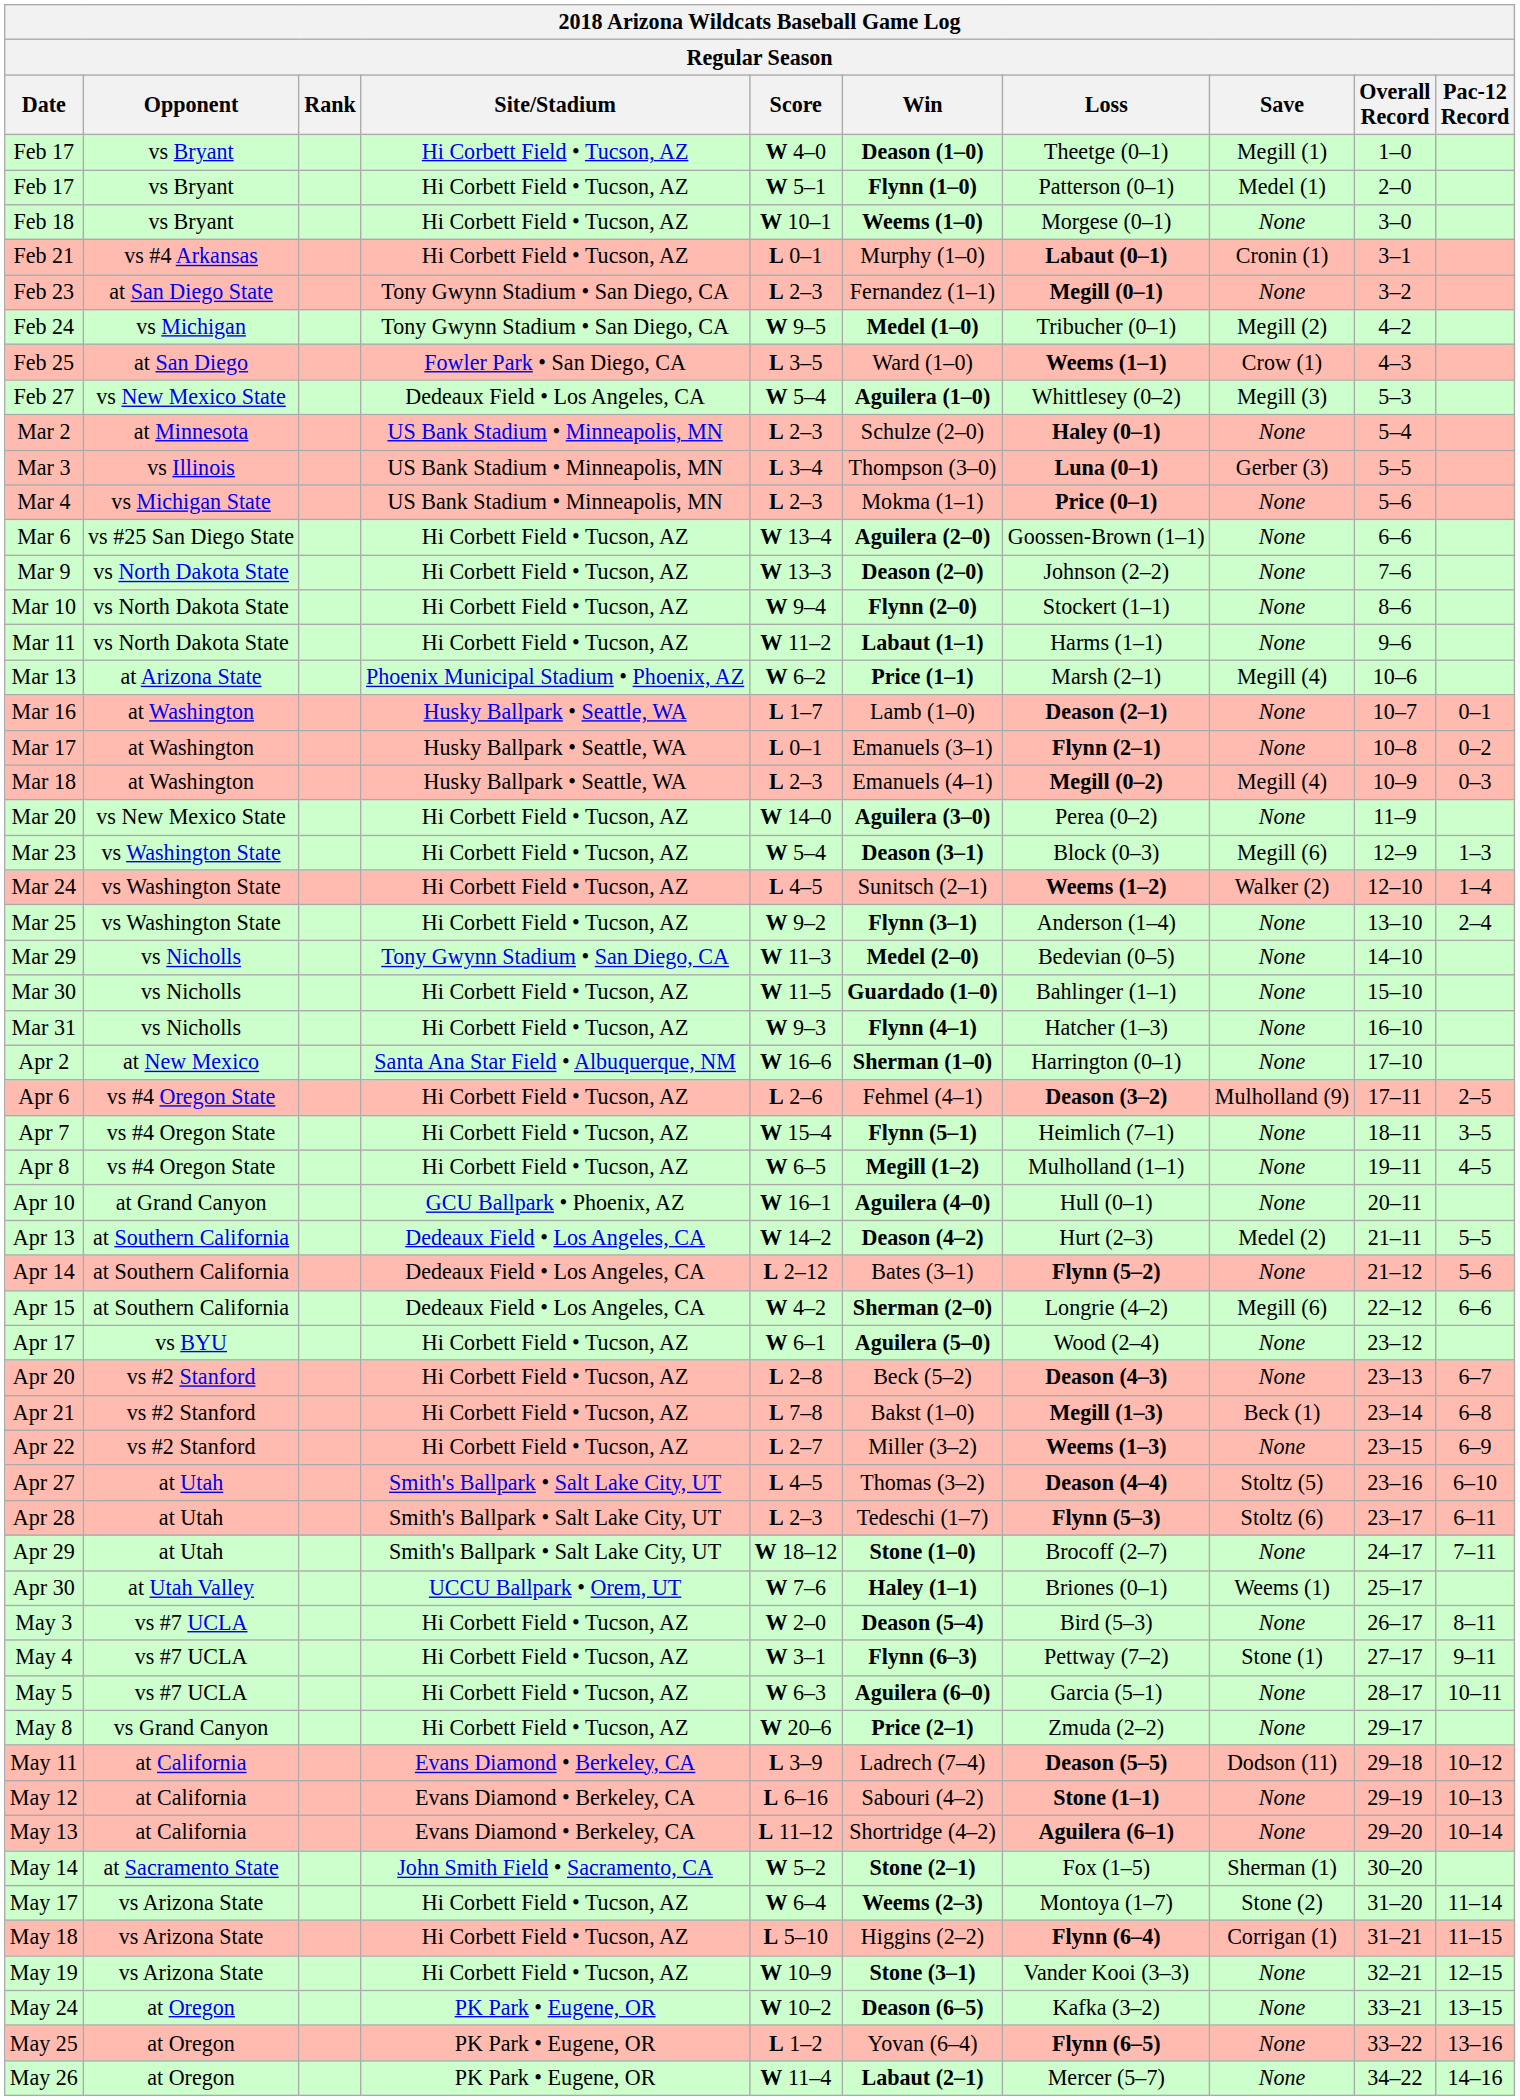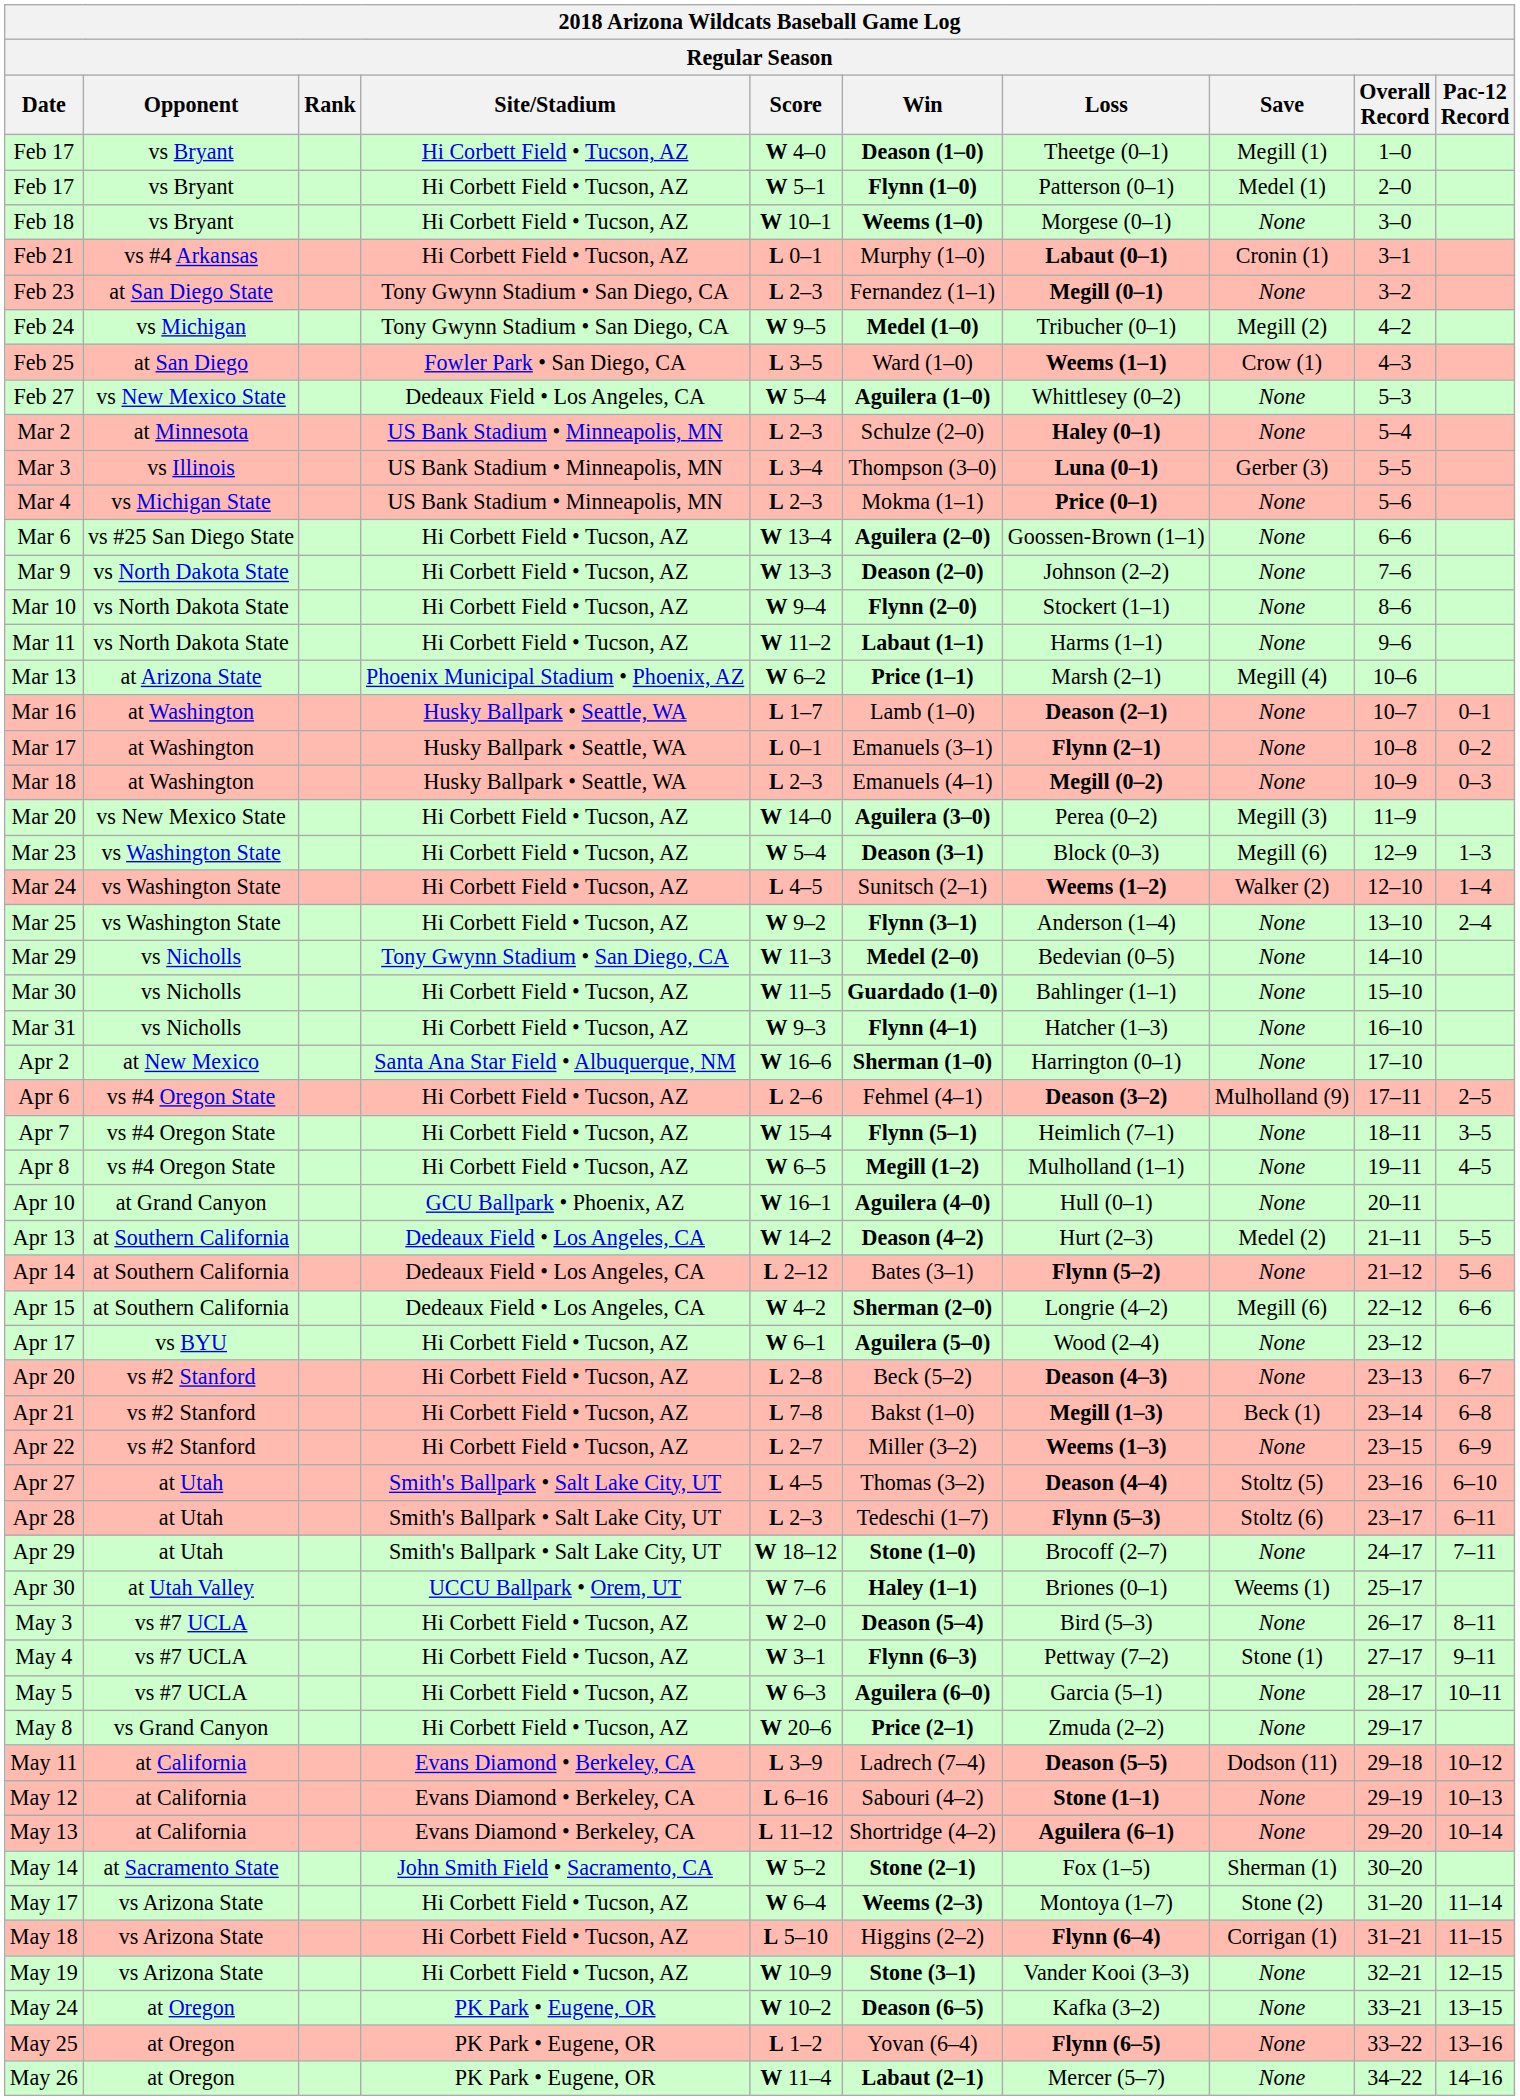Feb 27 | Save: Megill (3) -> None
Mar 18 | Save: Megill (4) -> None
Mar 20 | Save: None -> Megill (3)
